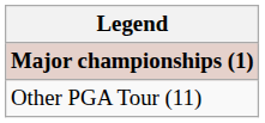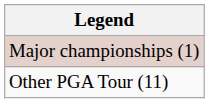row 2 | column 1: bold -> normal
